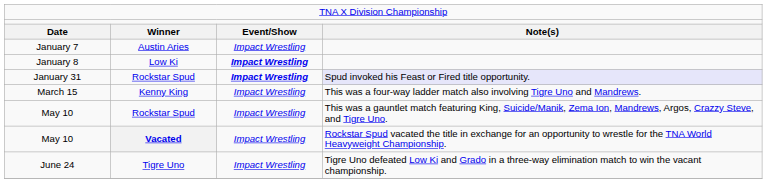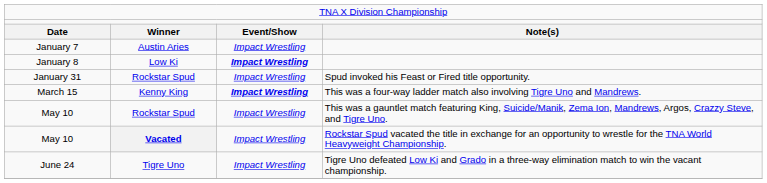January 31 | column 3: bold -> normal
January 31 | column 4: lavender background -> no background
March 15 | column 3: normal -> bold
